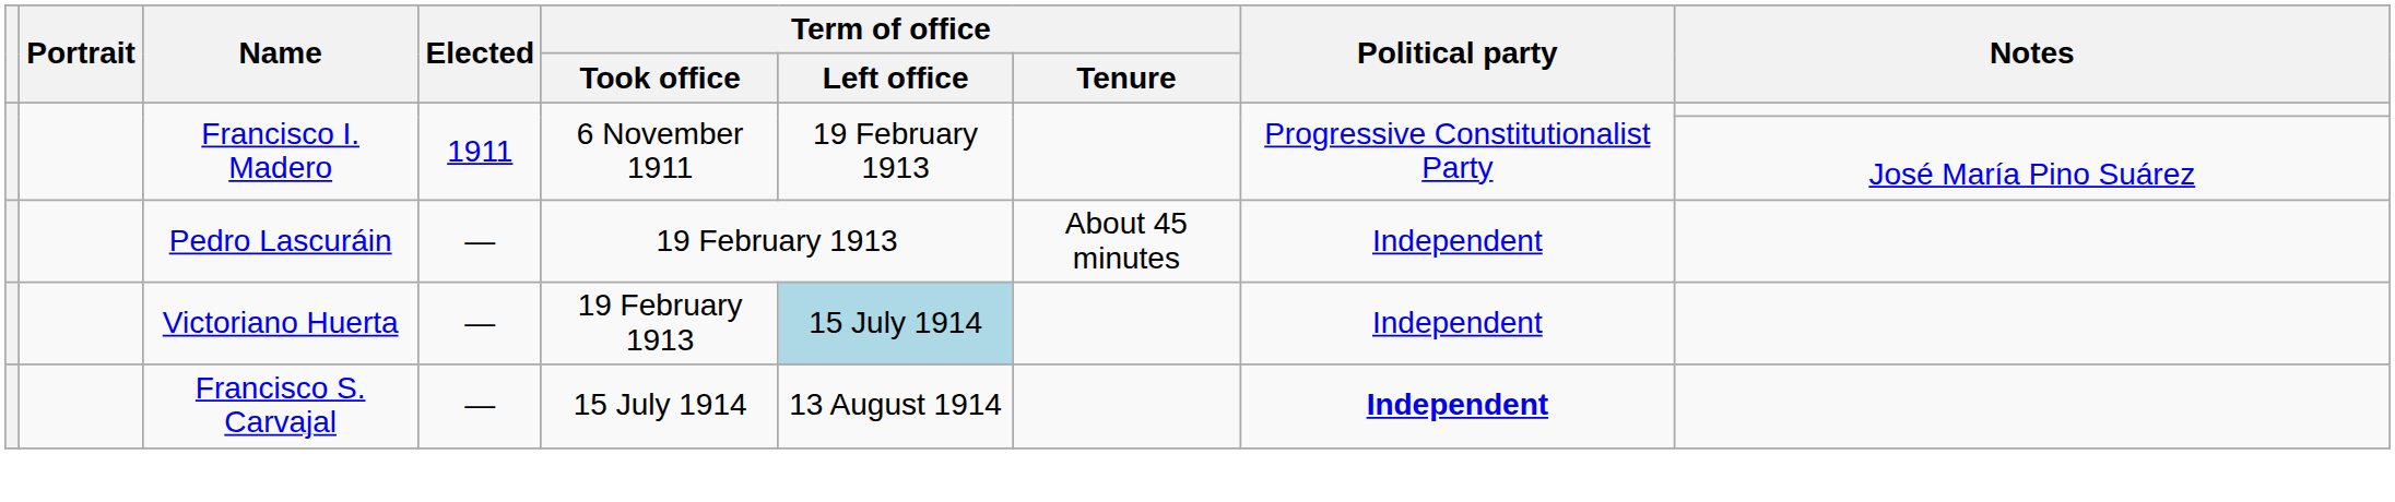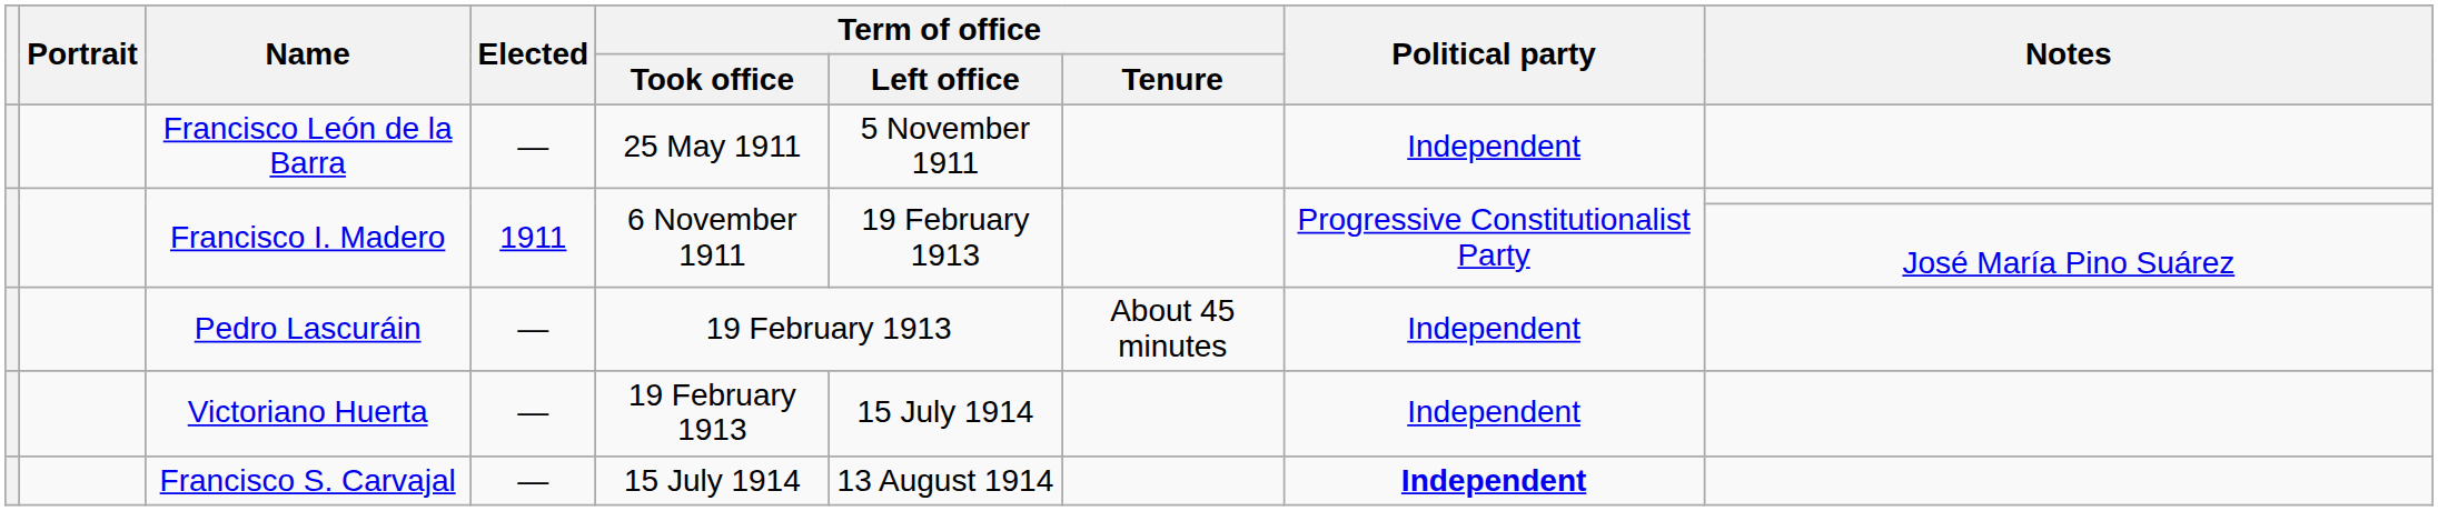+ row: Francisco León de la Barra | — | 25 May 1911 | 5 November 1911 | Independent
Victoriano Huerta | Term of office / Left office: lightblue background -> no background
